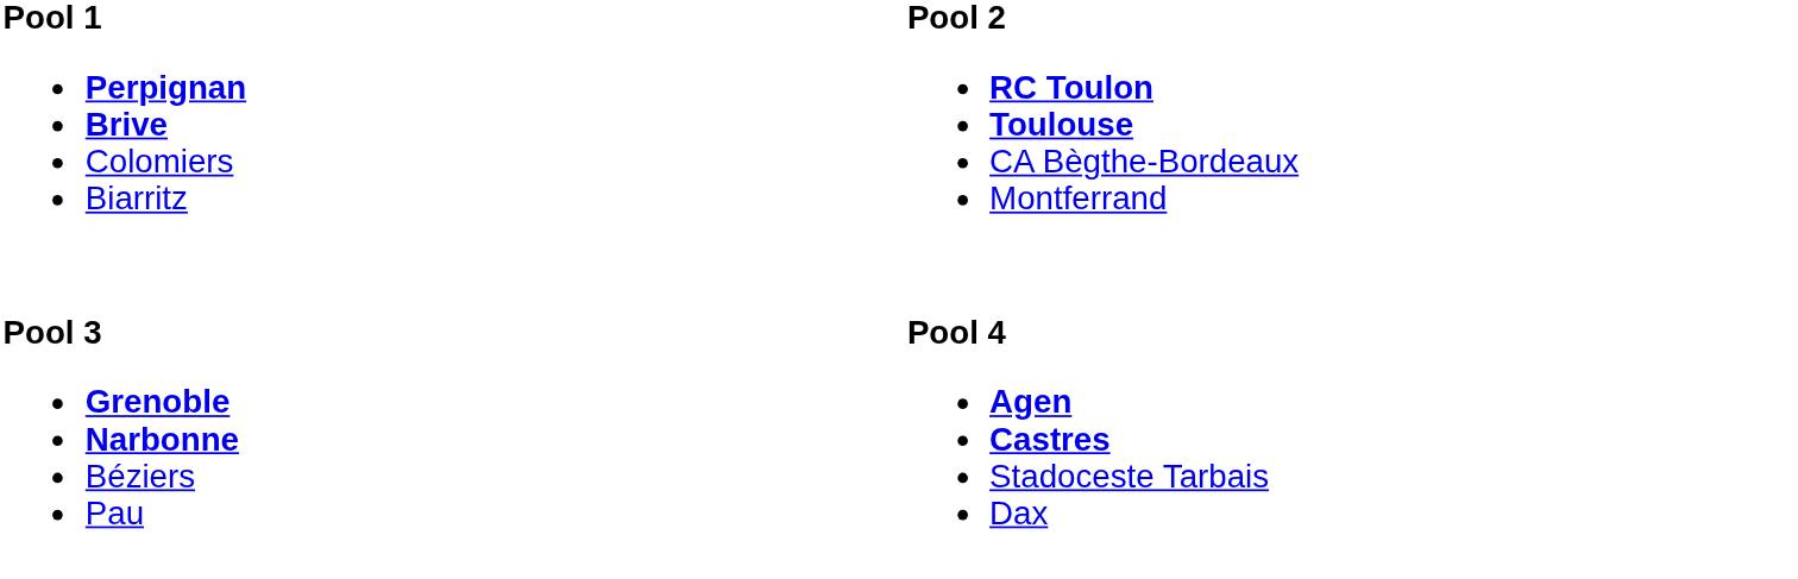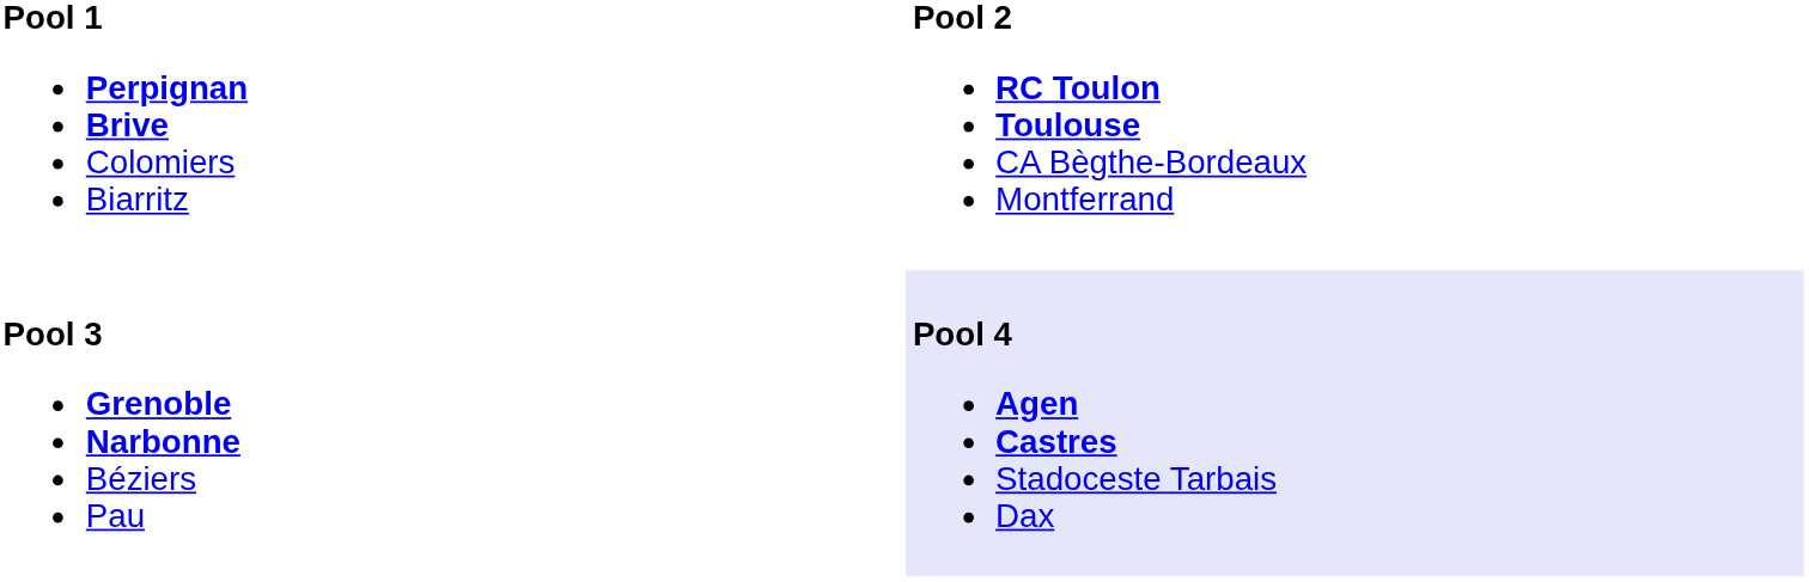Pool 3 Grenoble Narbonne Béziers Pau | column 2: no background -> lavender background
